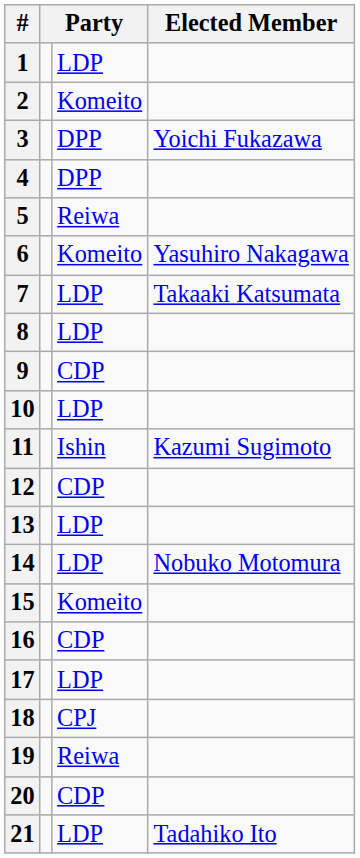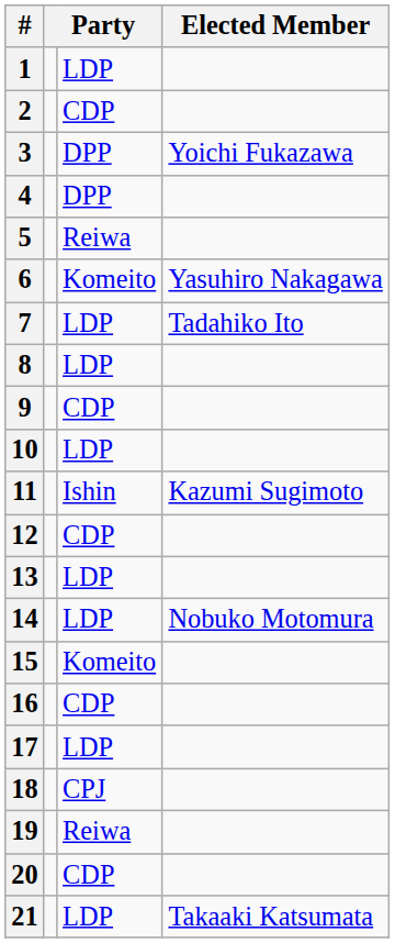2 | column 3: Komeito -> CDP
7 | Elected Member: Takaaki Katsumata -> Tadahiko Ito
21 | Elected Member: Tadahiko Ito -> Takaaki Katsumata
